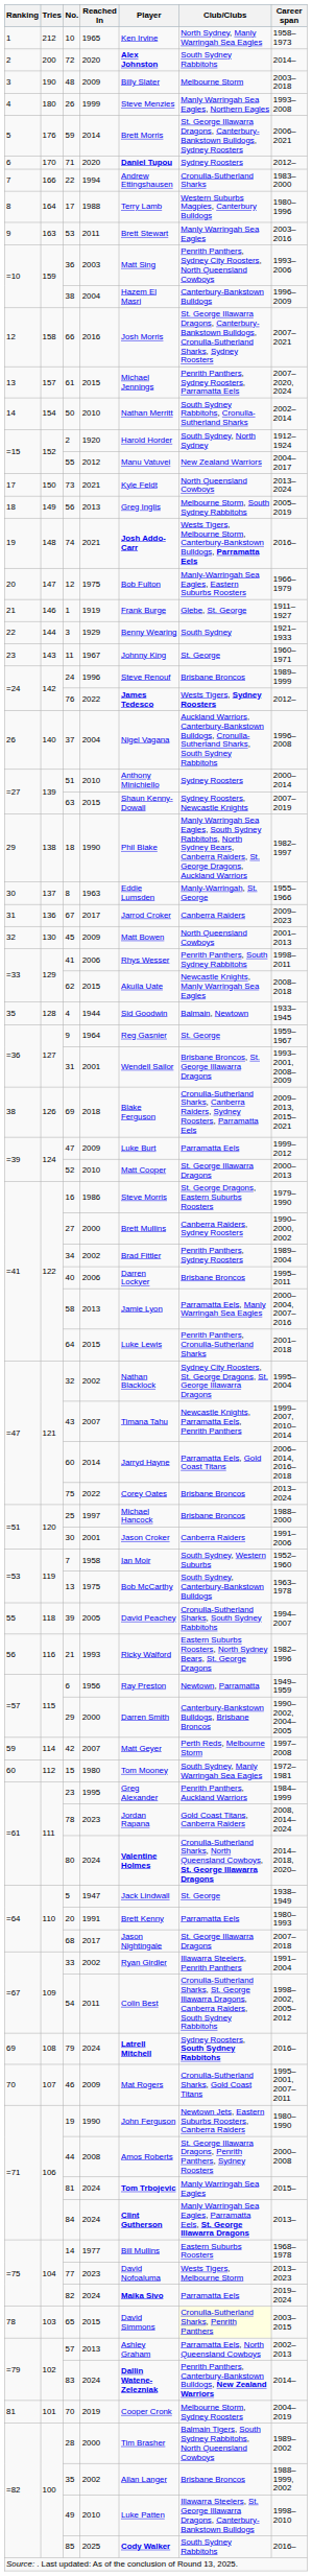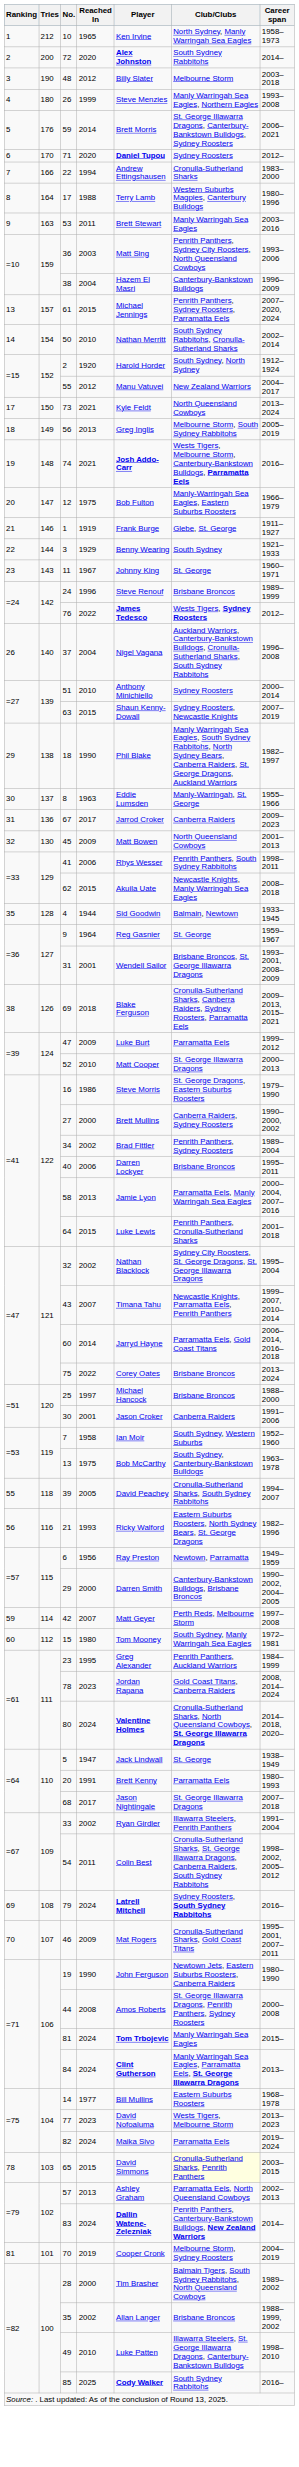48 | Reached In: 2009 -> 2012
- row: 12 | 158 | 66 | 2016 | Josh Morris | St. George Illawarra Dragons, Canterbury-Bankstown Bulldogs, Cronulla-Sutherland Sharks, Sydney Roosters | 2007–2021
82 | Player: bold -> normal
